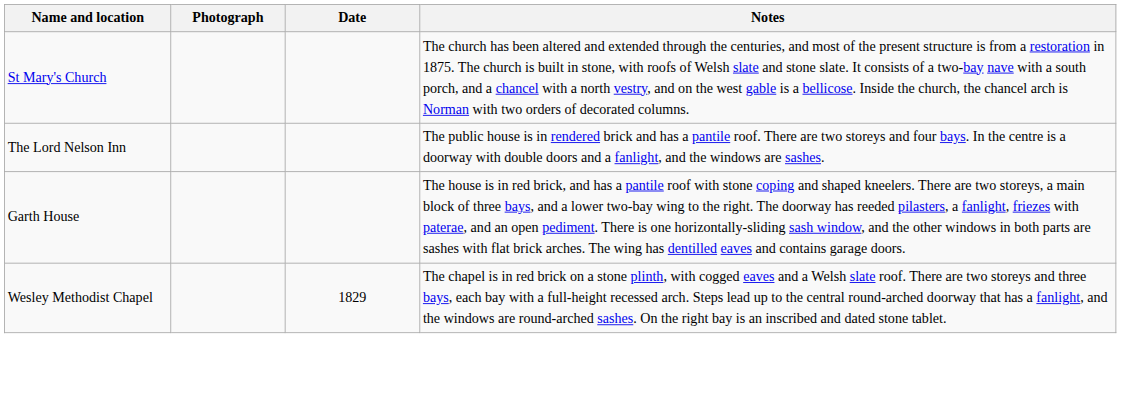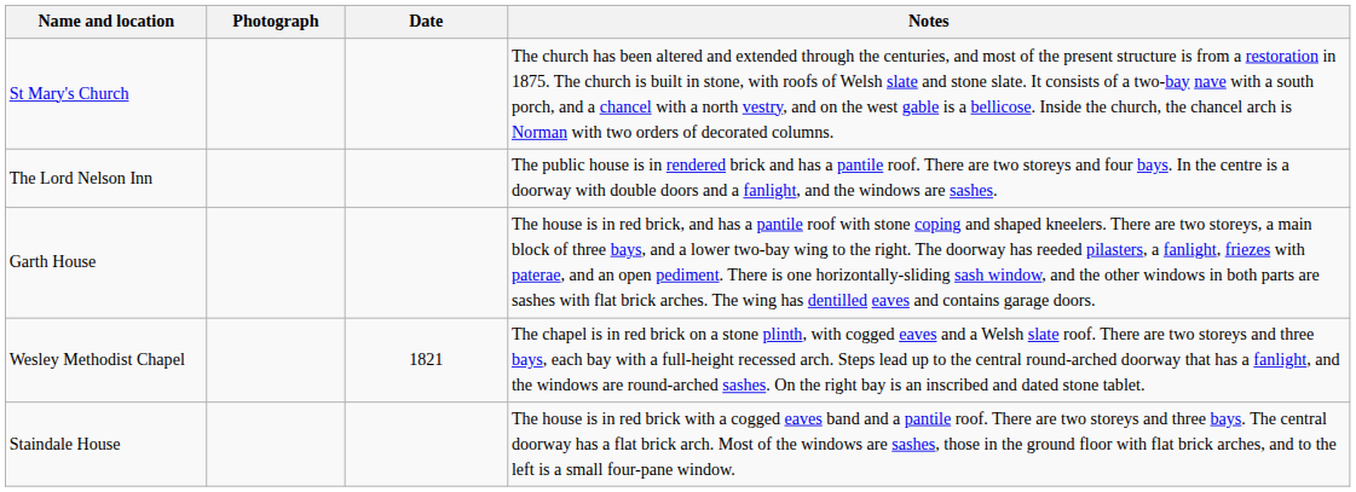Wesley Methodist Chapel | Date: 1829 -> 1821
+ row: Staindale House | The house is in red brick with a cogged eaves band and a pantile roof. There are two storeys and three bays. The central doorway has a flat brick arch. Most of the windows are sashes, those in the ground floor with flat brick arches, and to the left is a small four-pane window.
